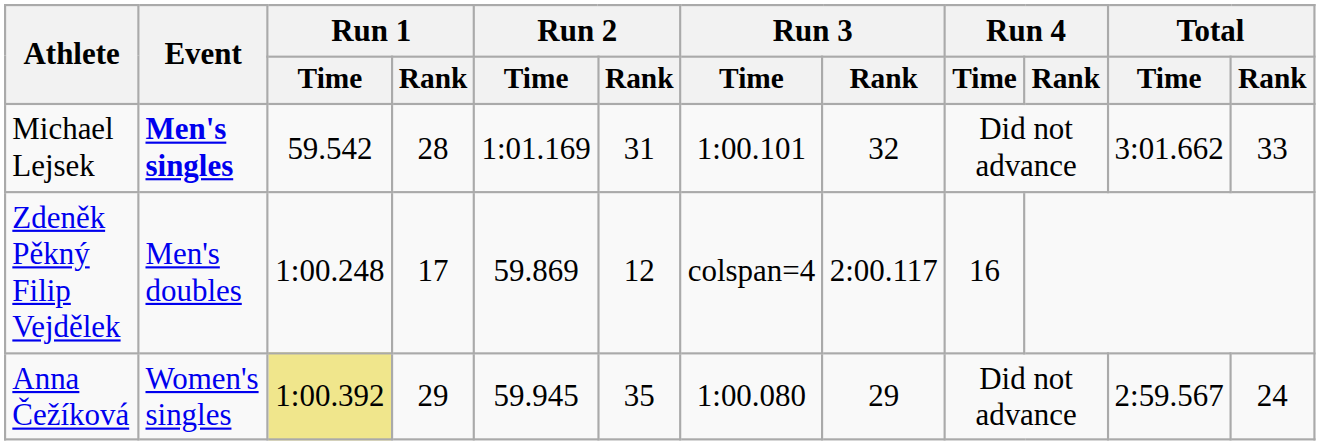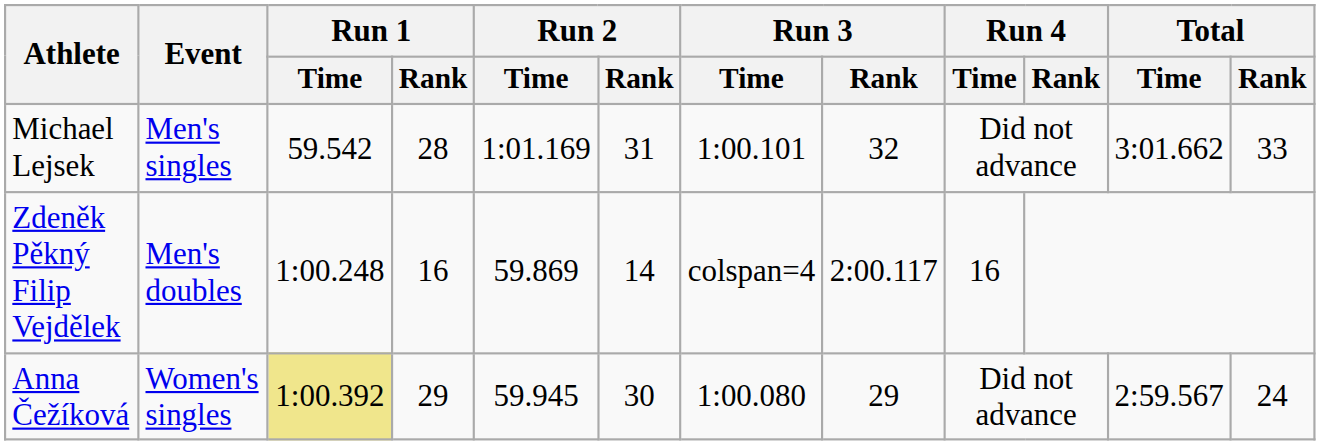Michael Lejsek | Event: bold -> normal
Zdeněk Pěkný Filip Vejdělek | Run 1 / Rank: 17 -> 16
Zdeněk Pěkný Filip Vejdělek | Run 2 / Rank: 12 -> 14
Anna Čežíková | Run 2 / Rank: 35 -> 30
